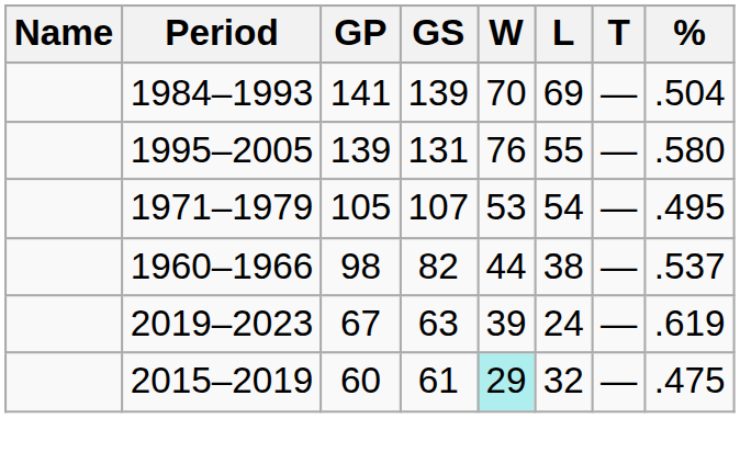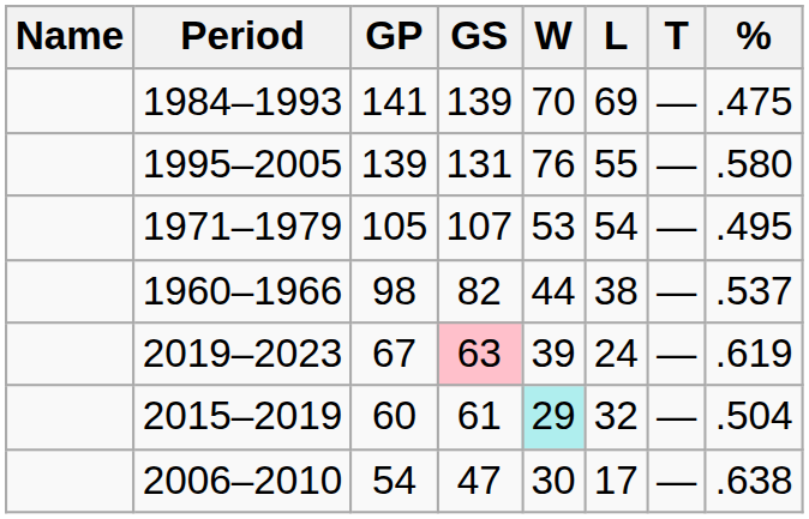1984–1993 | %: .504 -> .475
2019–2023 | GS: no background -> pink background
2015–2019 | %: .475 -> .504
+ row: 2006–2010 | 54 | 47 | 30 | 17 | — | .638
